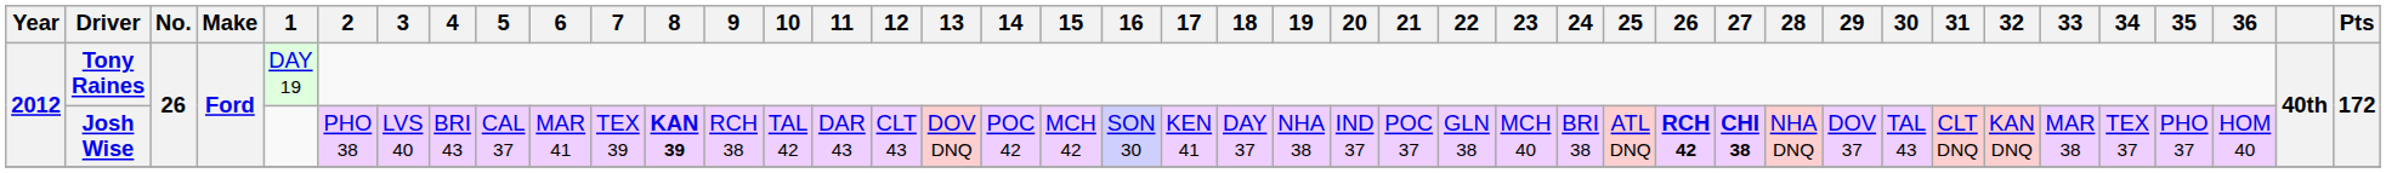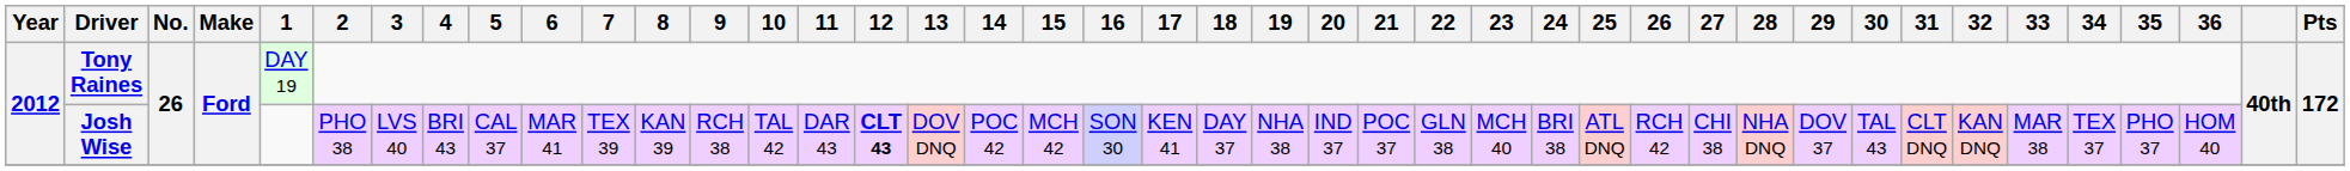Josh Wise | 8: bold -> normal
Josh Wise | 12: normal -> bold
Josh Wise | 26: bold -> normal
Josh Wise | 27: bold -> normal
